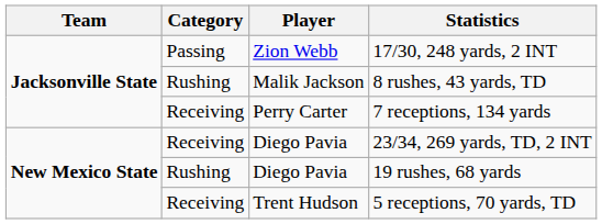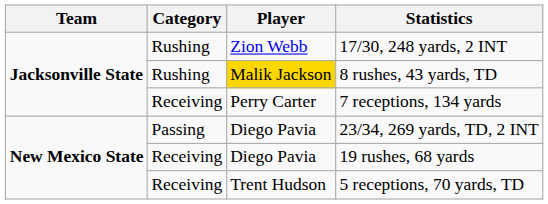17/30, 248 yards, 2 INT | Category: Passing -> Rushing
8 rushes, 43 yards, TD | Player: no background -> gold background
23/34, 269 yards, TD, 2 INT | Category: Receiving -> Passing
19 rushes, 68 yards | Category: Rushing -> Receiving
